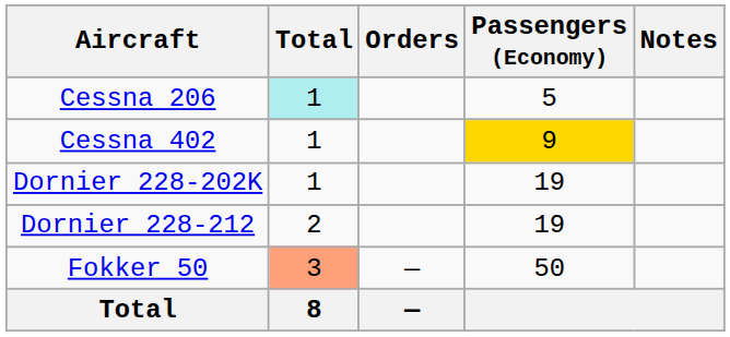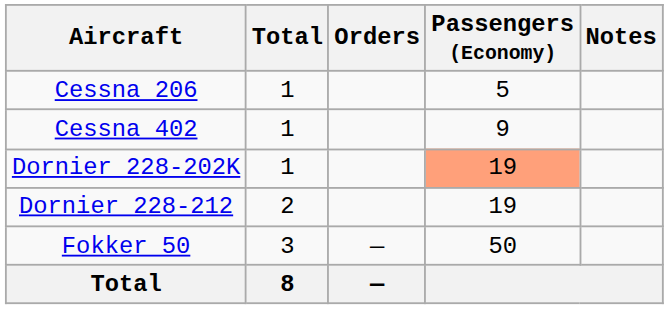Cessna 206 | Total: paleturquoise background -> no background
Cessna 402 | Passengers (Economy): gold background -> no background
Dornier 228-202K | Passengers (Economy): no background -> lightsalmon background
Fokker 50 | Total: lightsalmon background -> no background
